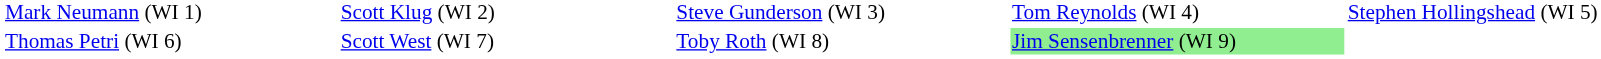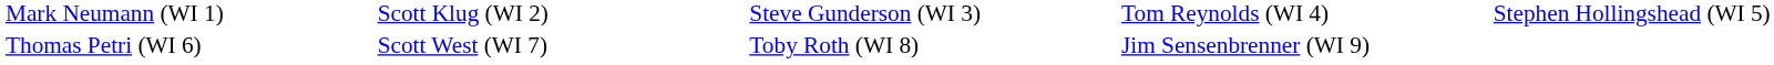Thomas Petri (WI 6) | column 4: lightgreen background -> no background
